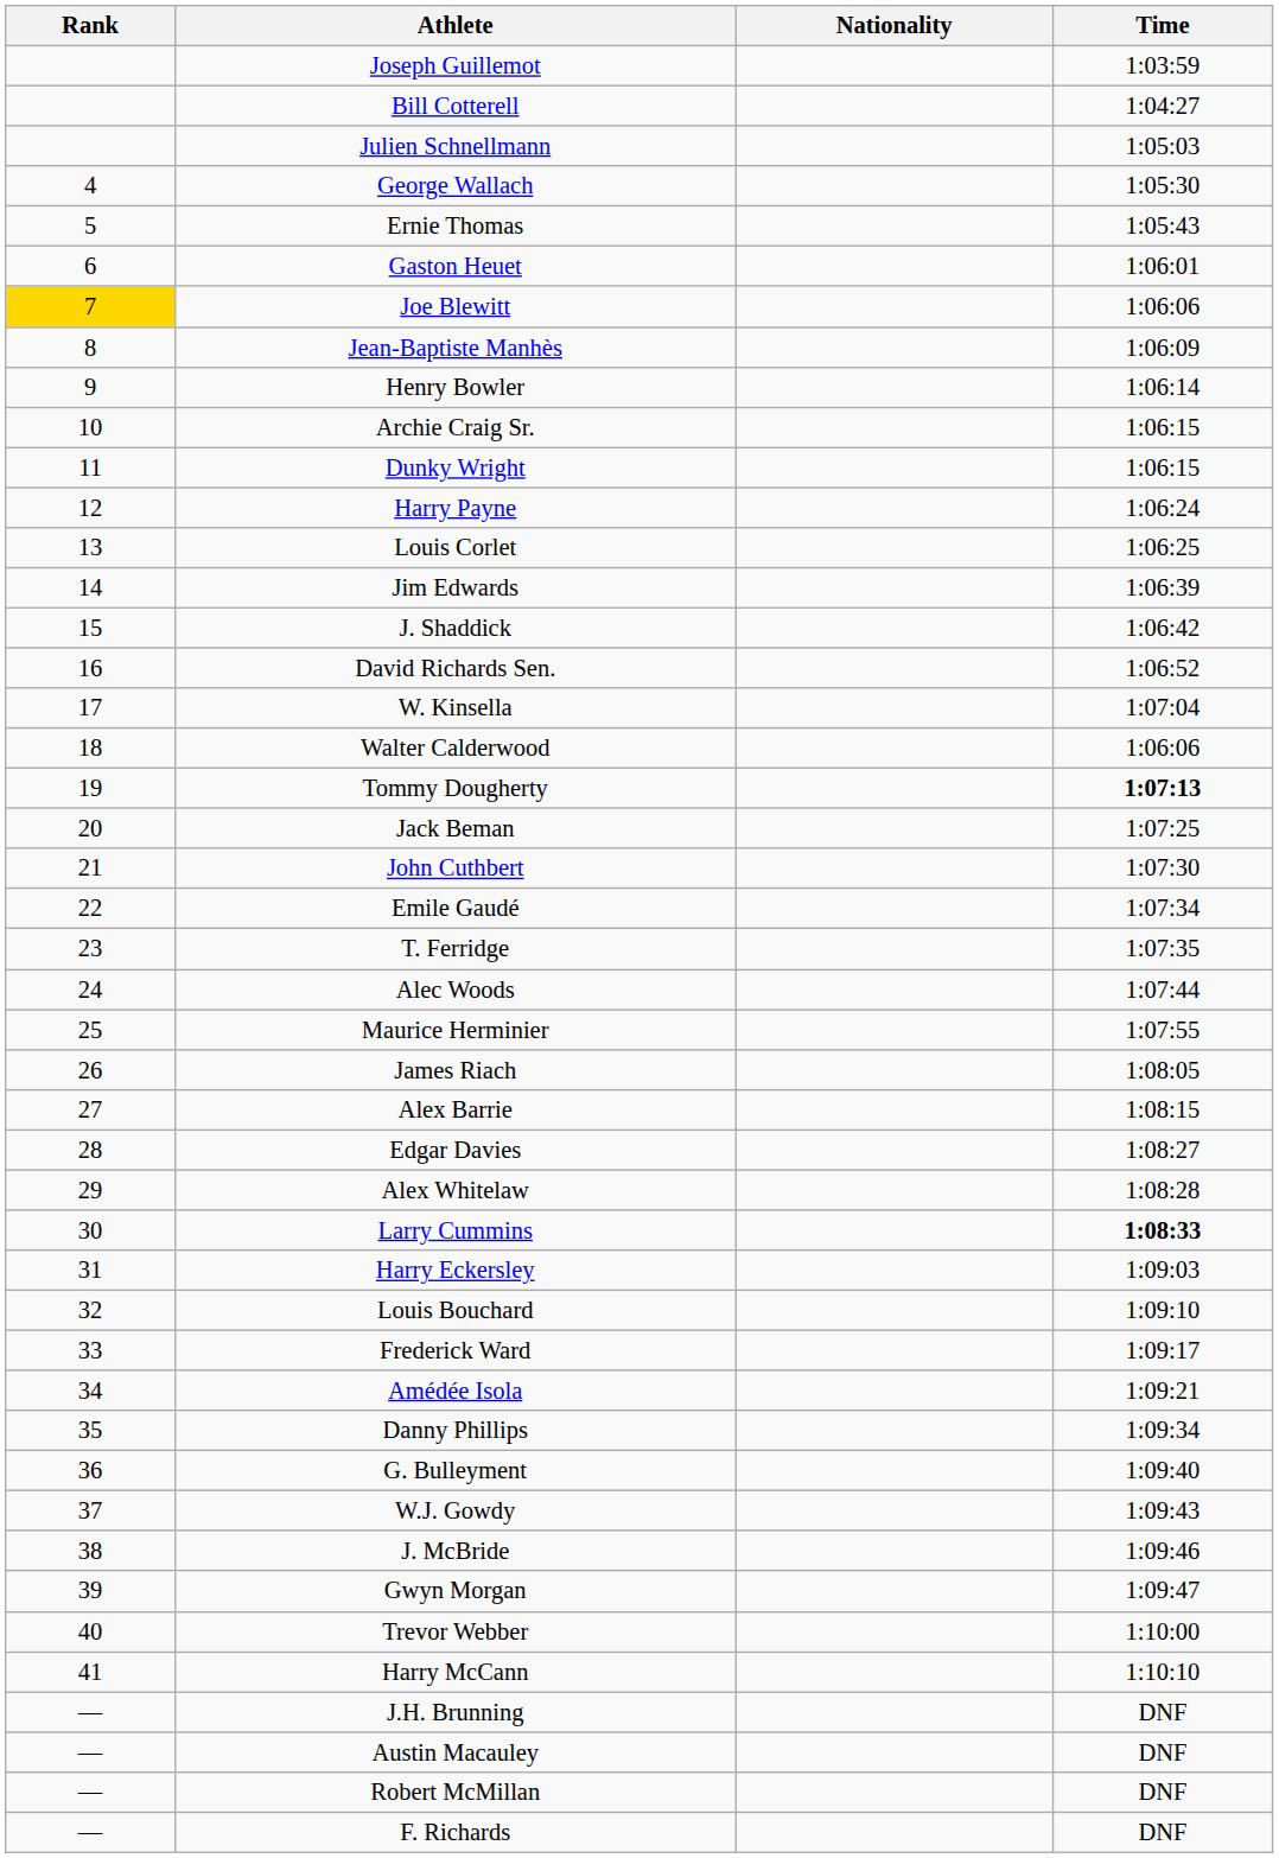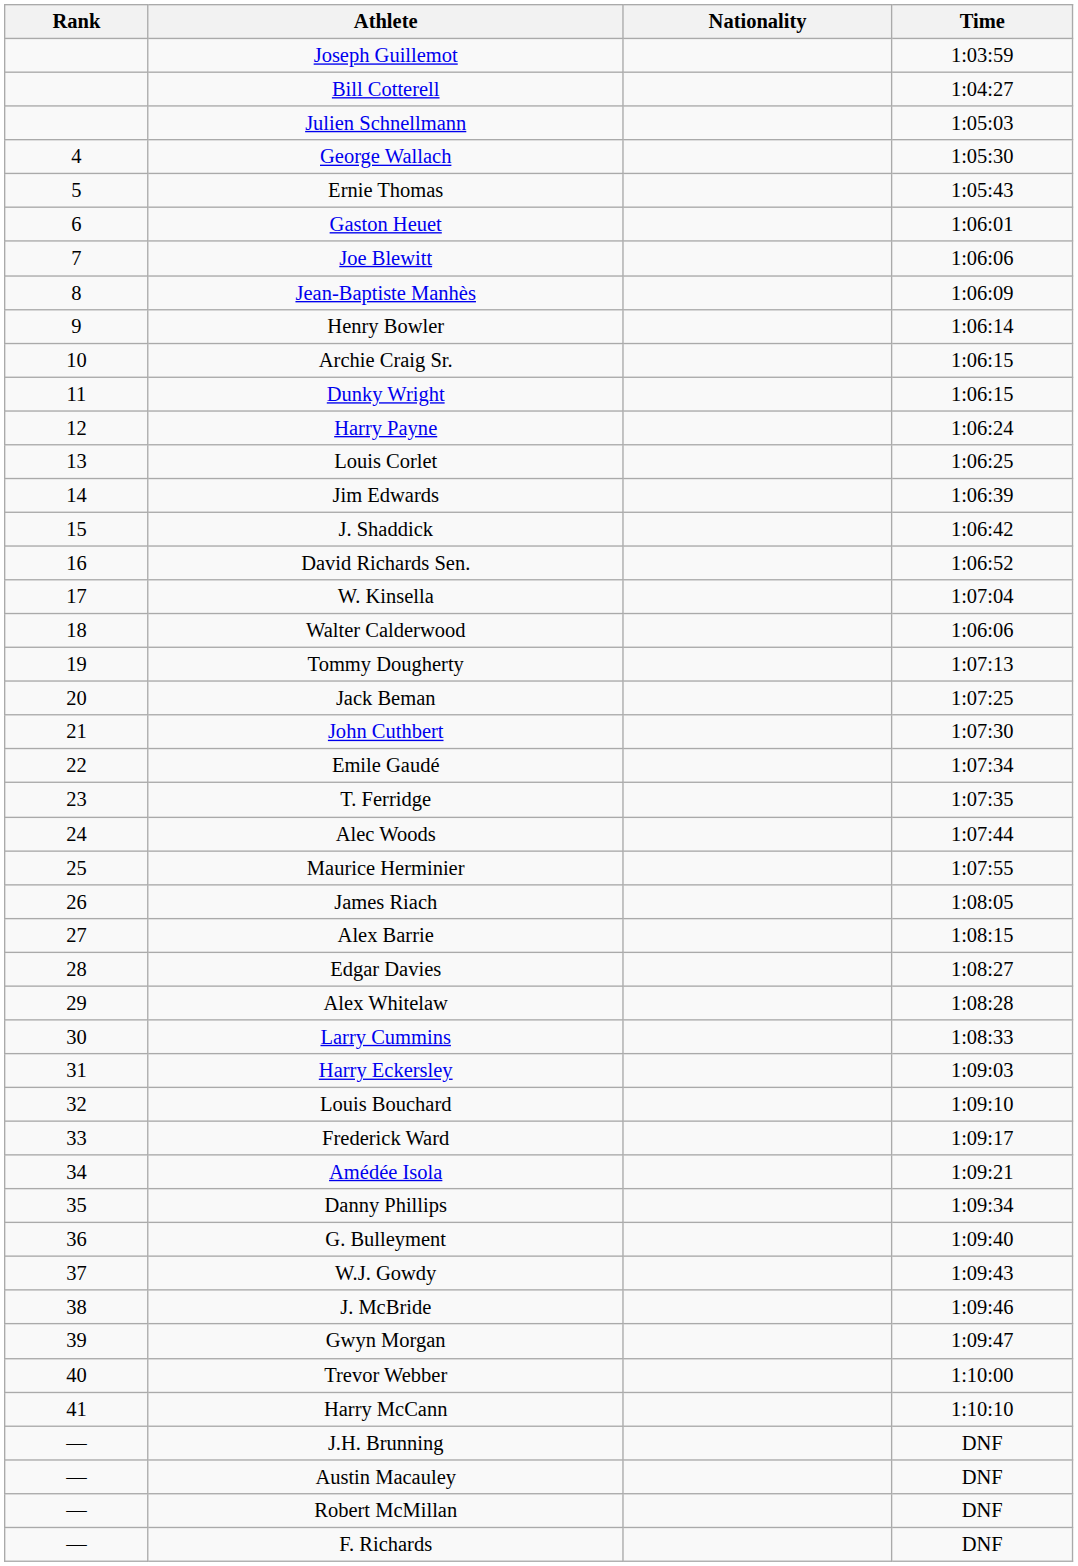Joe Blewitt | Rank: gold background -> no background
Tommy Dougherty | Time: bold -> normal
Larry Cummins | Time: bold -> normal
